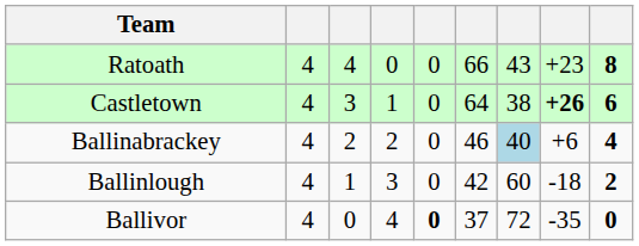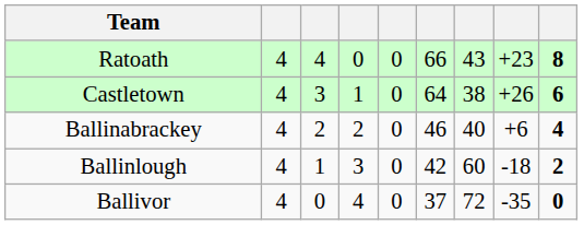Castletown | column 8: bold -> normal
Ballinabrackey | column 7: lightblue background -> no background
Ballivor | column 5: bold -> normal
